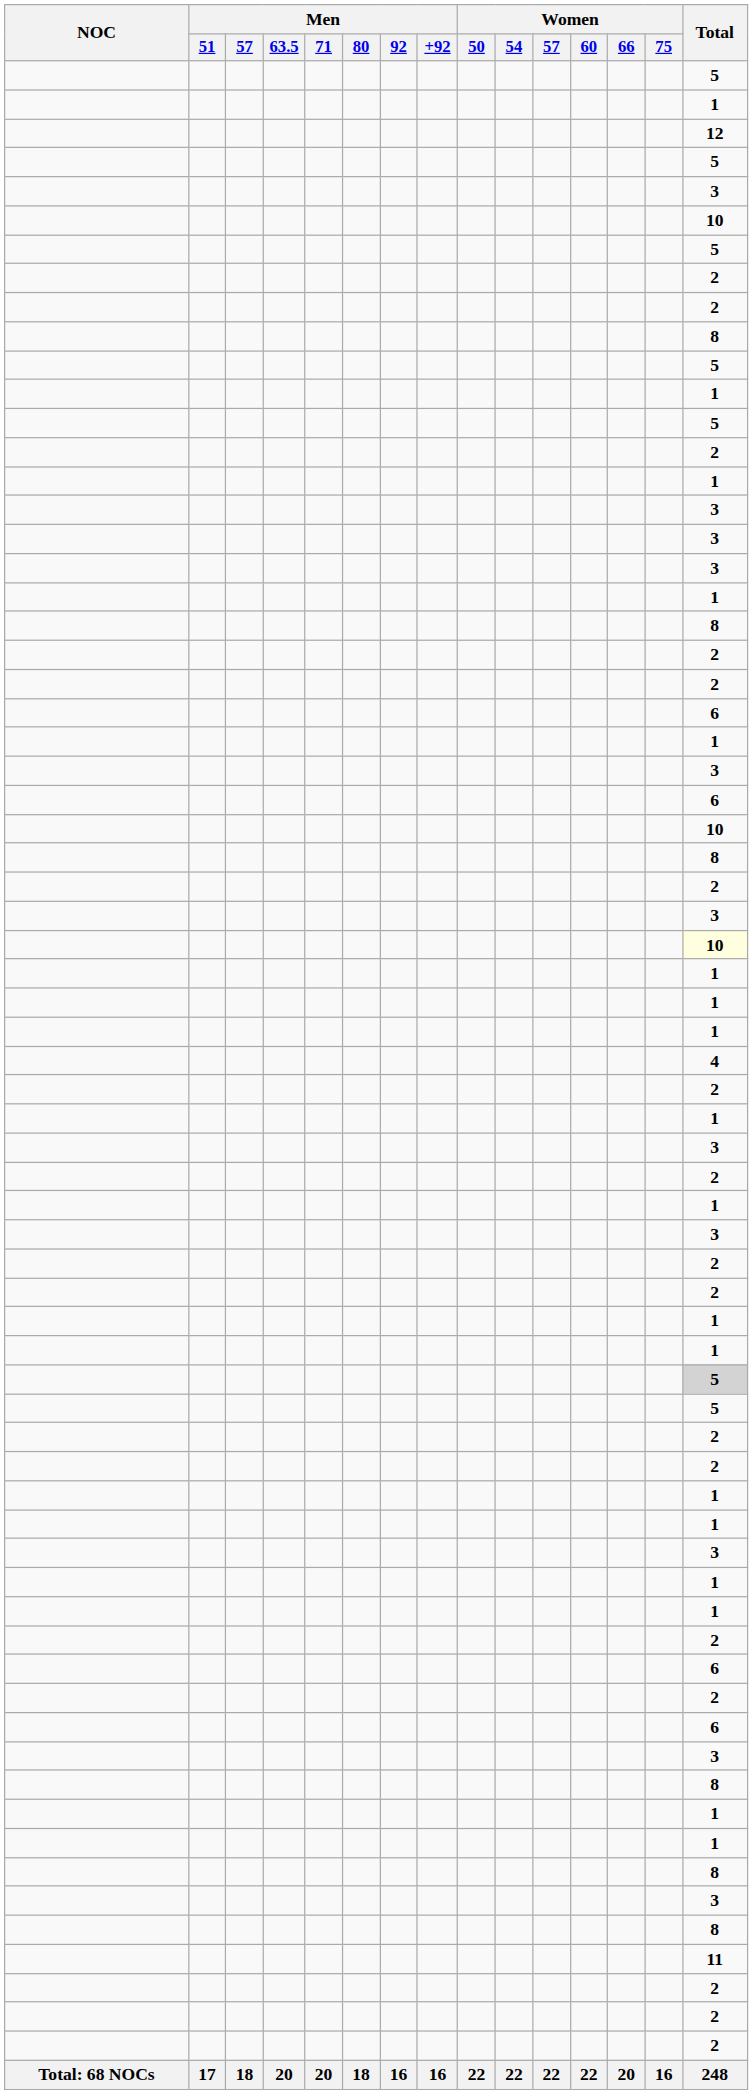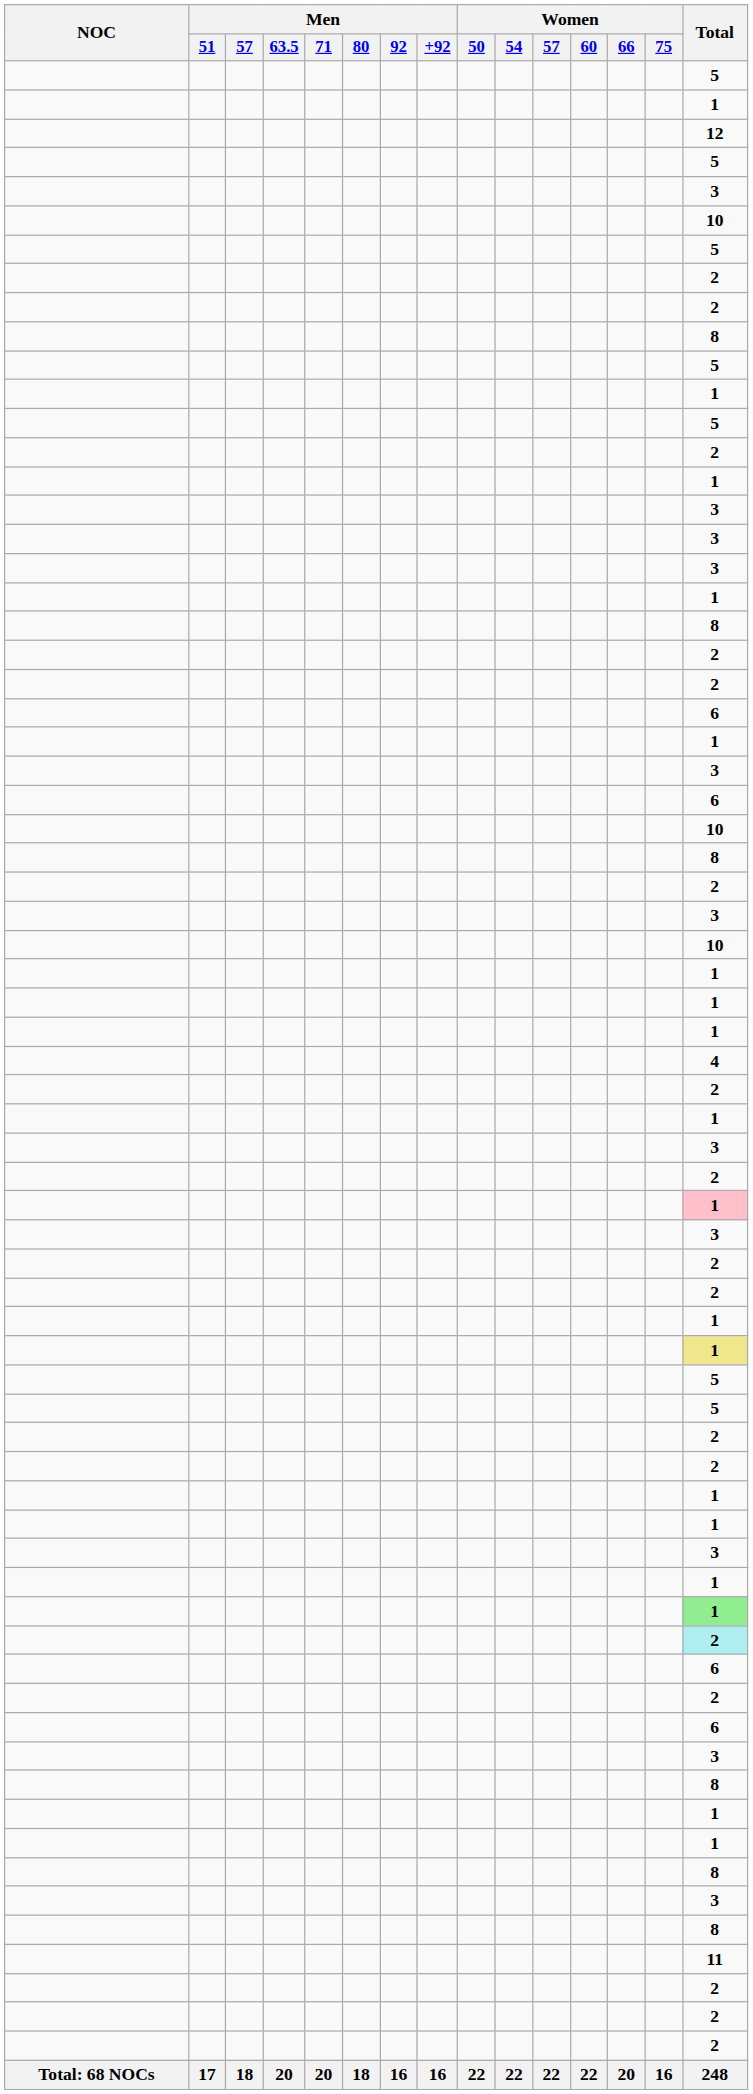row 33 | Total: lightyellow background -> no background
row 42 | Total: no background -> pink background
row 47 | Total: no background -> khaki background
row 48 | Total: lightgrey background -> no background
row 56 | Total: no background -> lightgreen background
row 57 | Total: no background -> paleturquoise background
